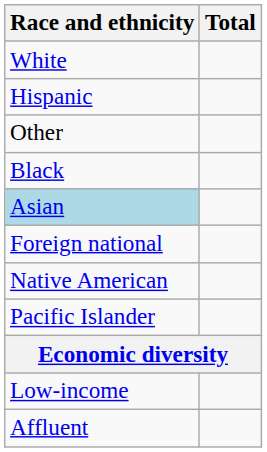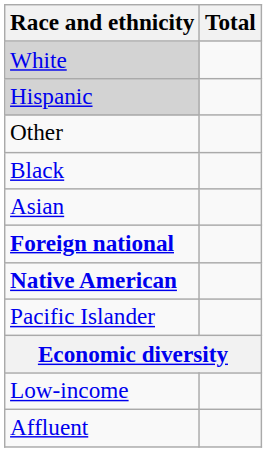White | Race and ethnicity: no background -> lightgrey background
Hispanic | Race and ethnicity: no background -> lightgrey background
Asian | Race and ethnicity: lightblue background -> no background
Foreign national | Race and ethnicity: normal -> bold
Native American | Race and ethnicity: normal -> bold
